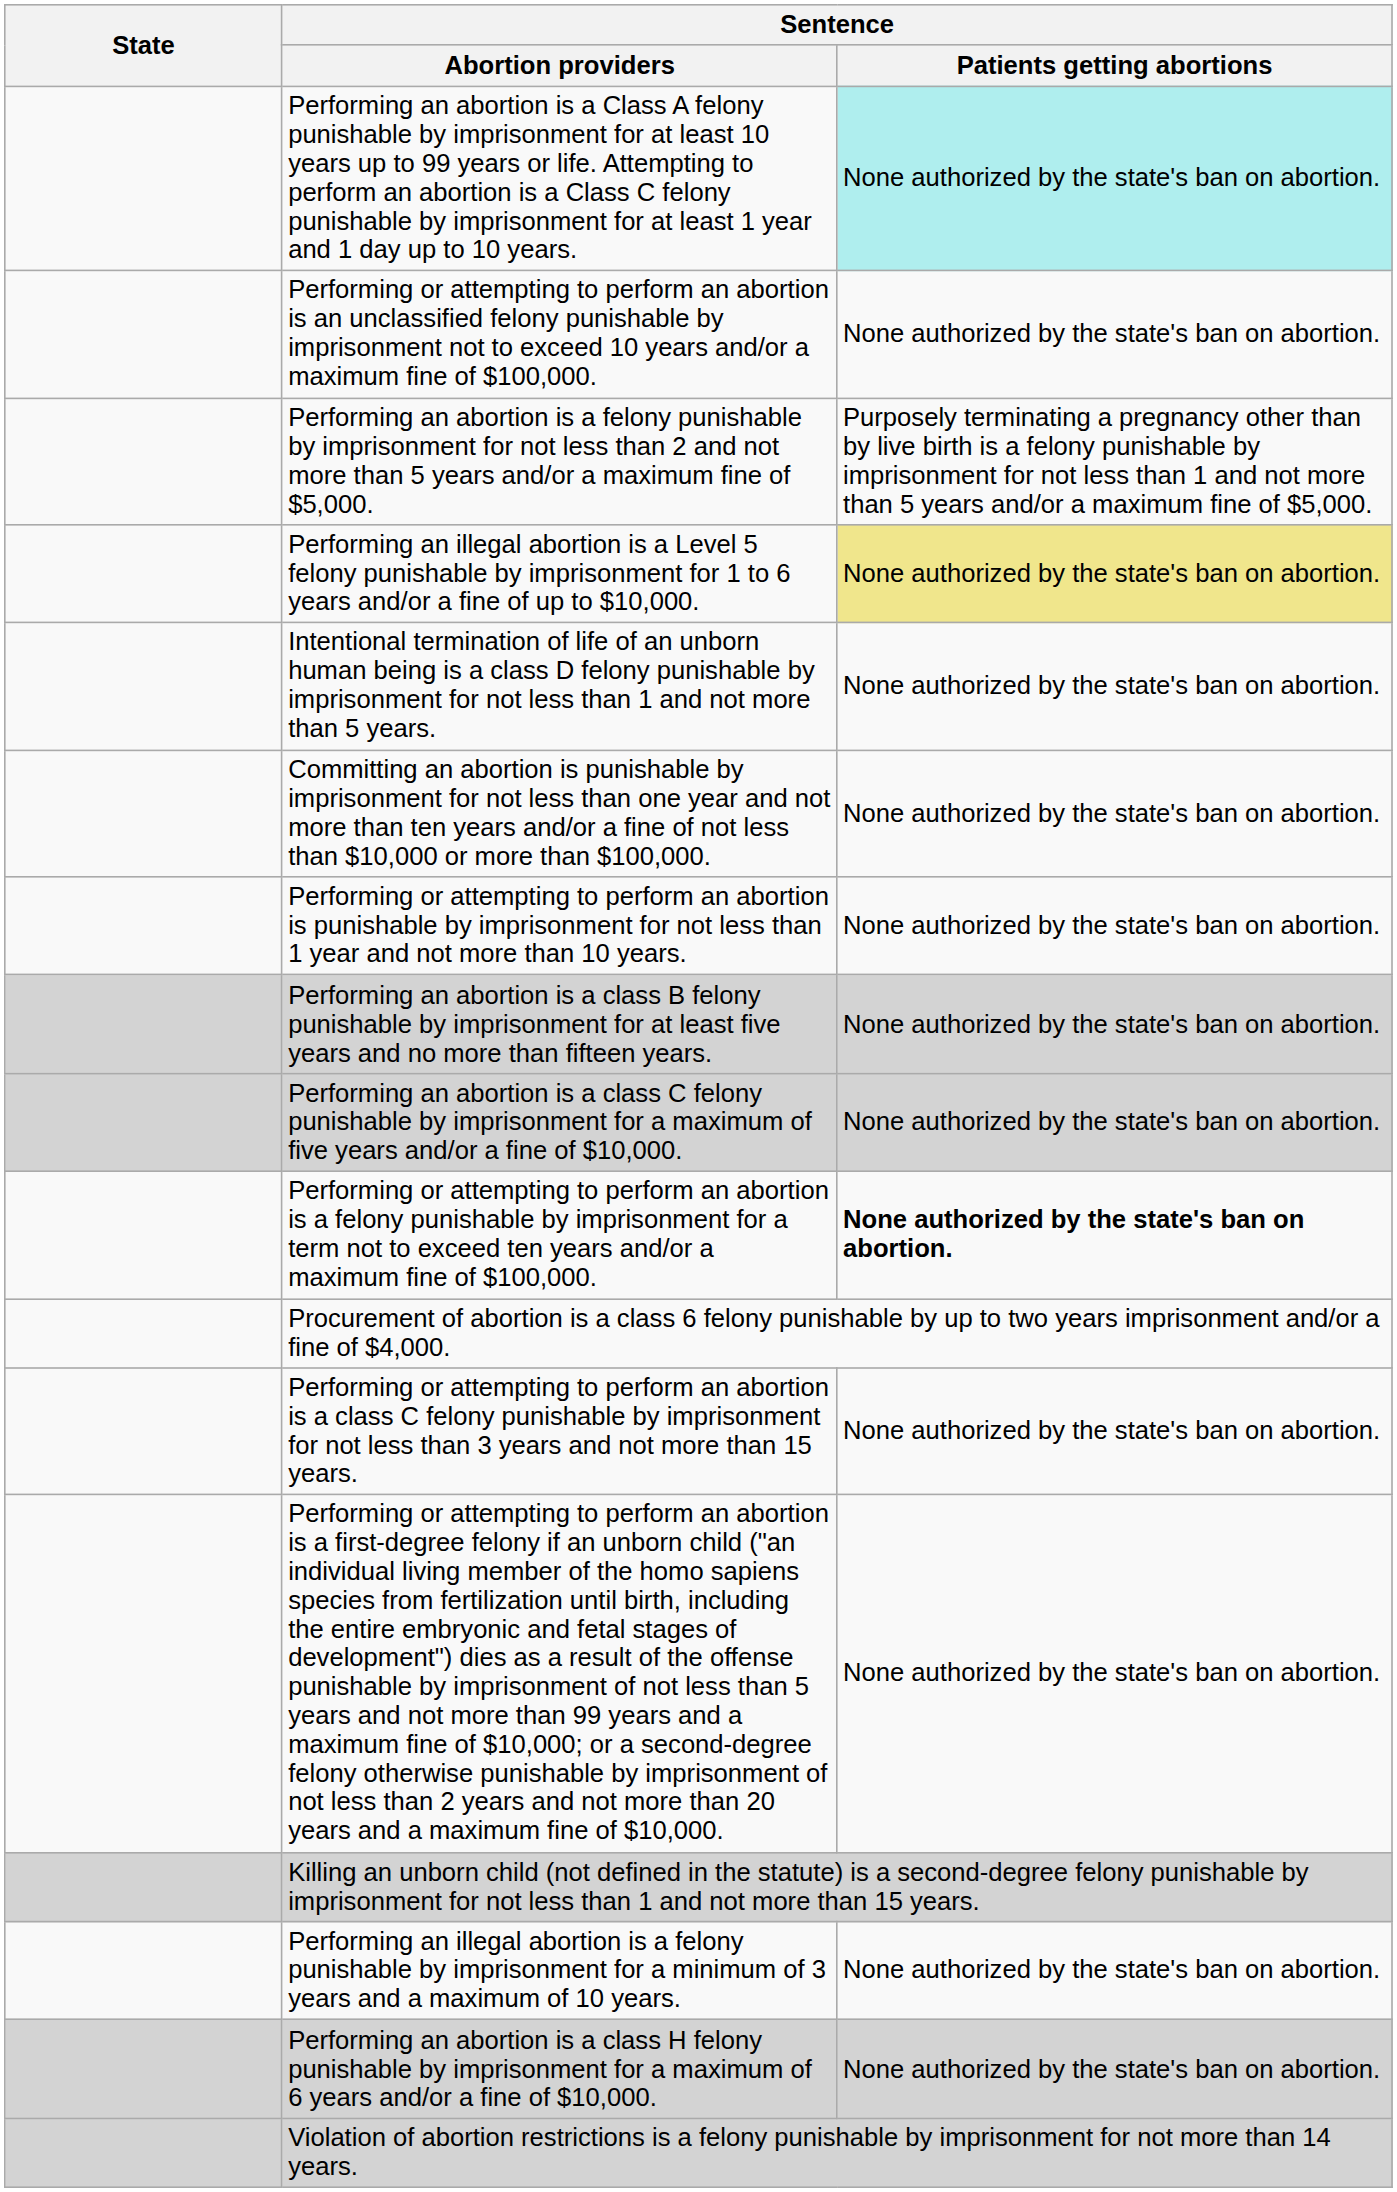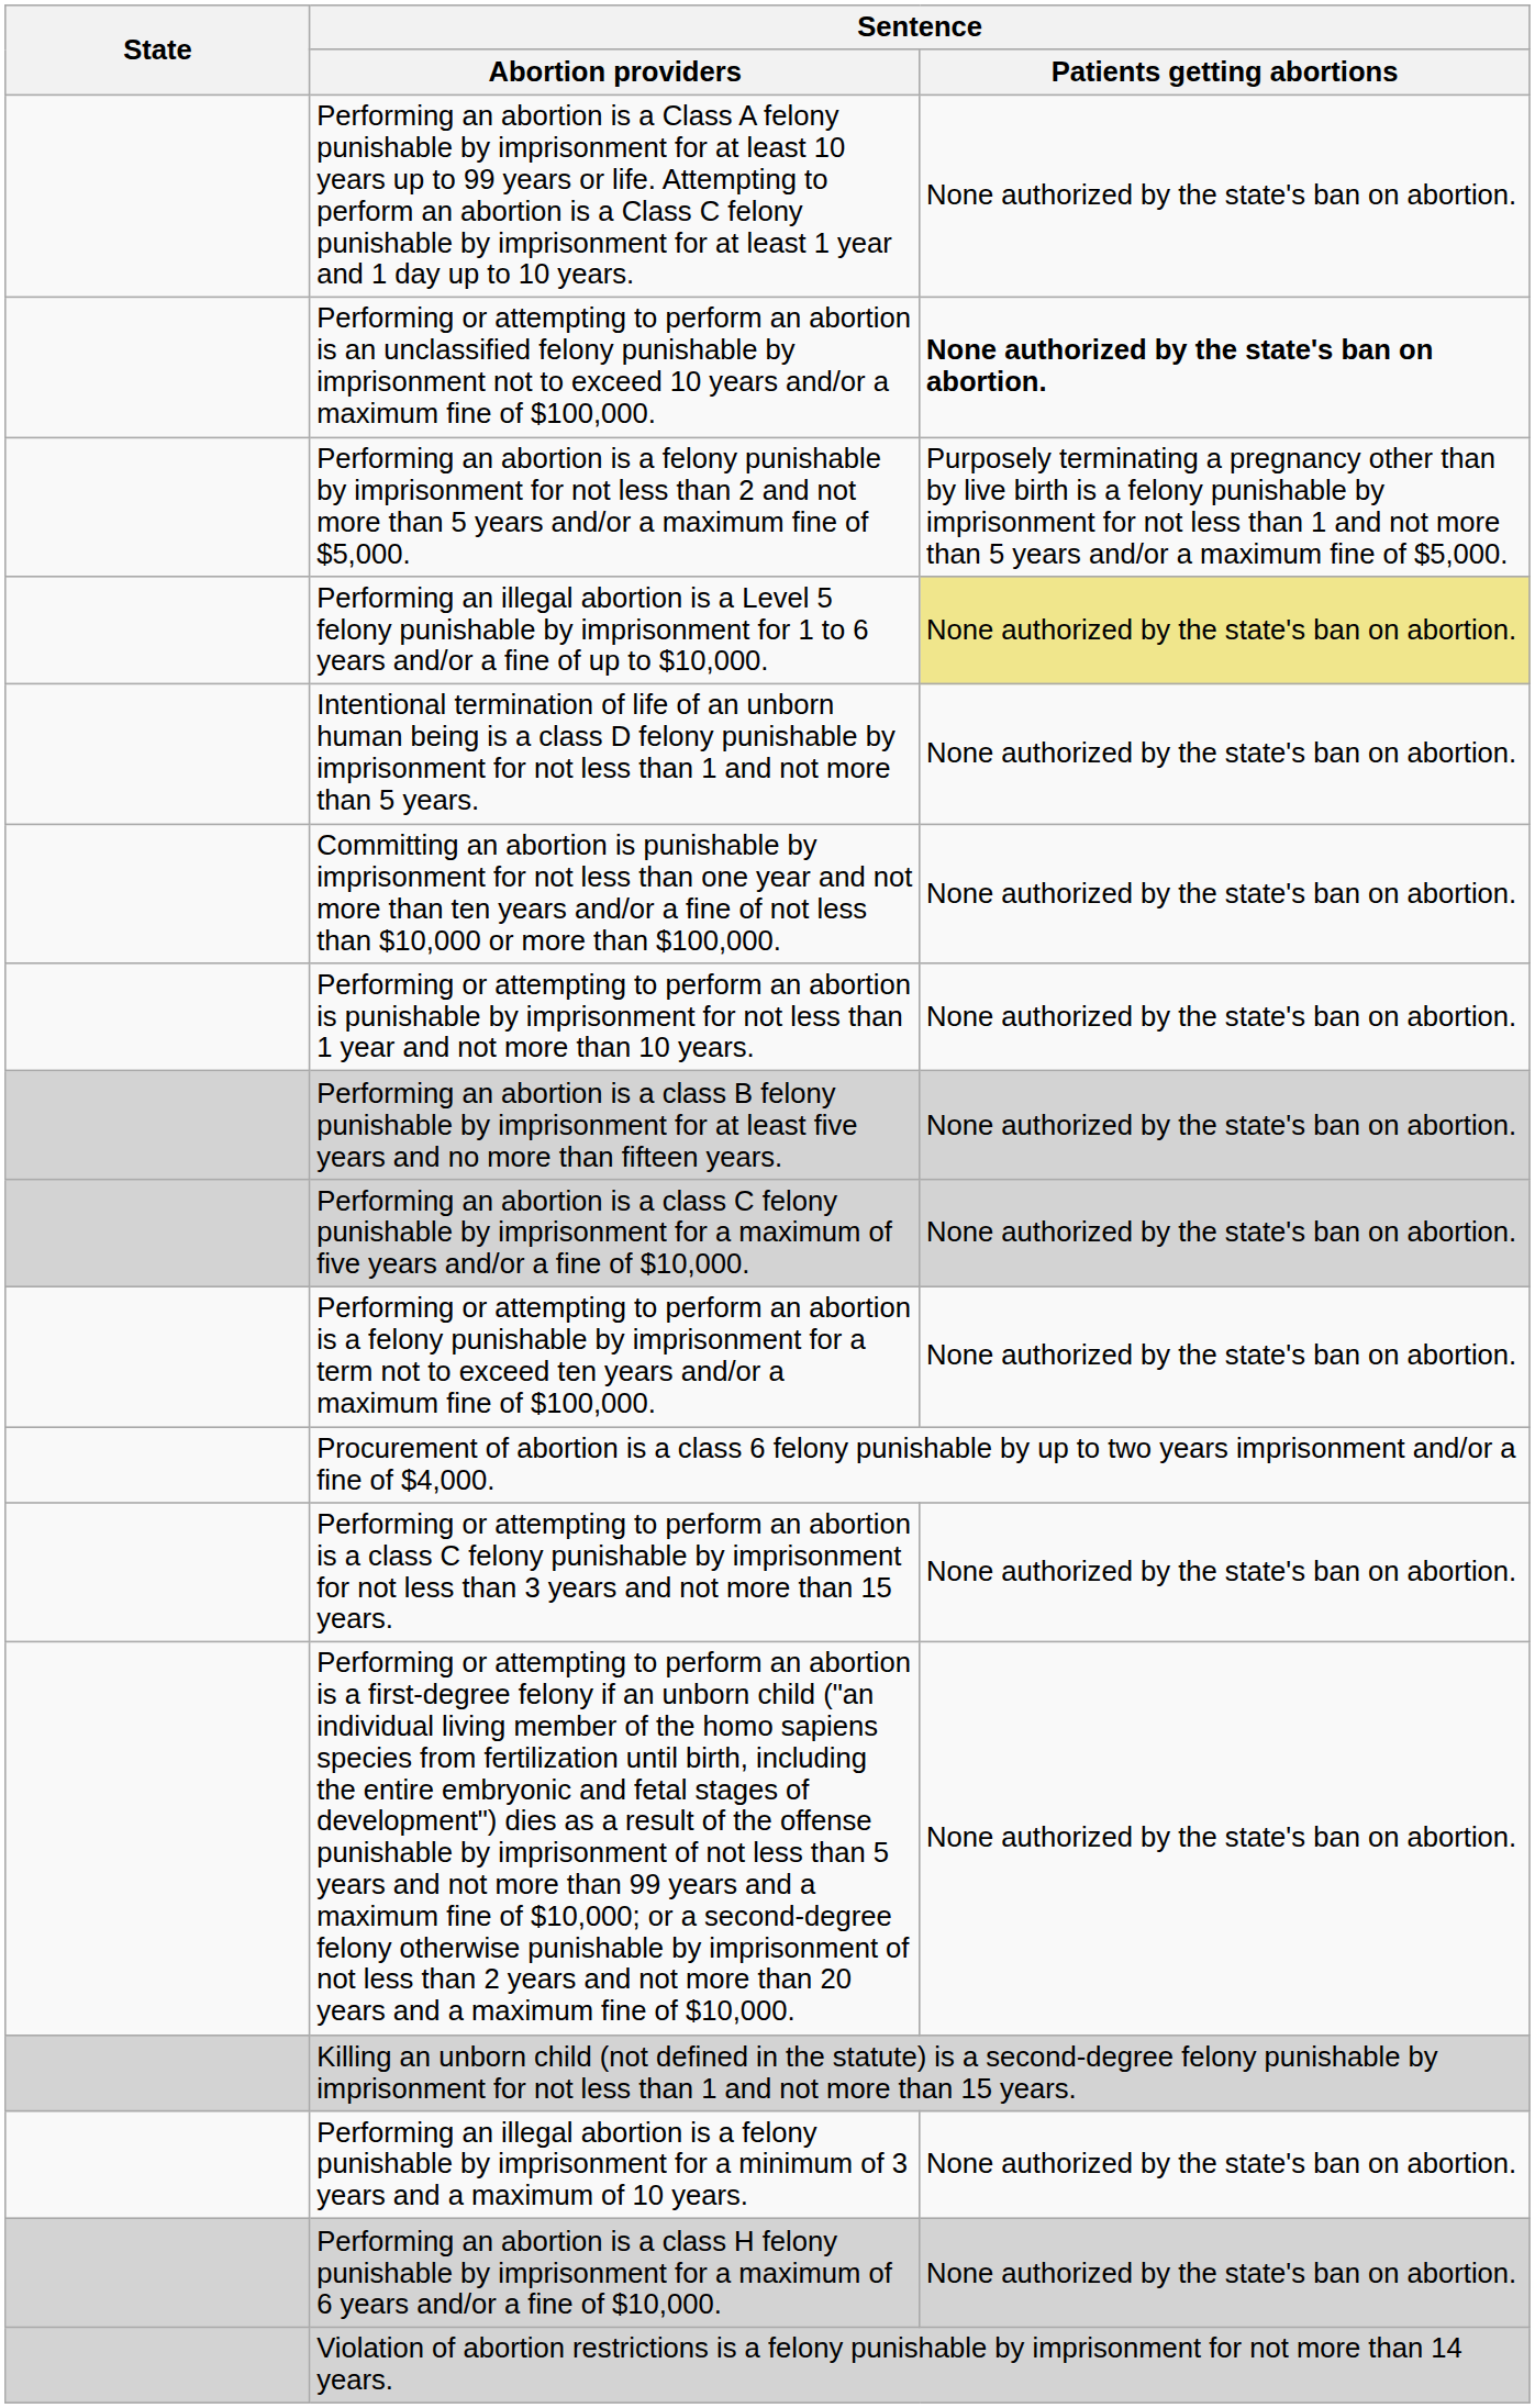row 3 | Sentence / Patients getting abortions: paleturquoise background -> no background
row 4 | Sentence / Patients getting abortions: normal -> bold
row 12 | Sentence / Patients getting abortions: bold -> normal
